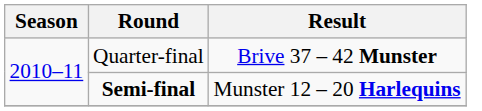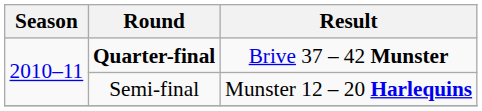Quarter-final | Round: normal -> bold
Semi-final | Round: bold -> normal
